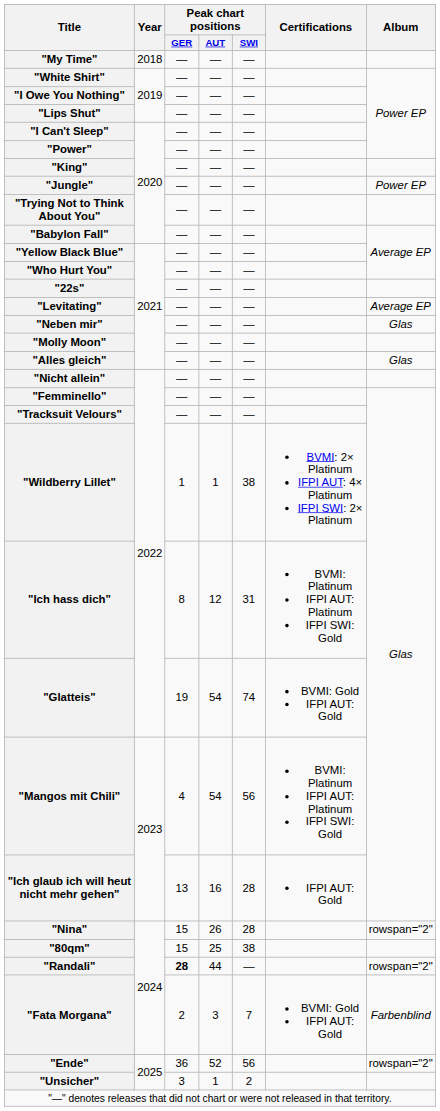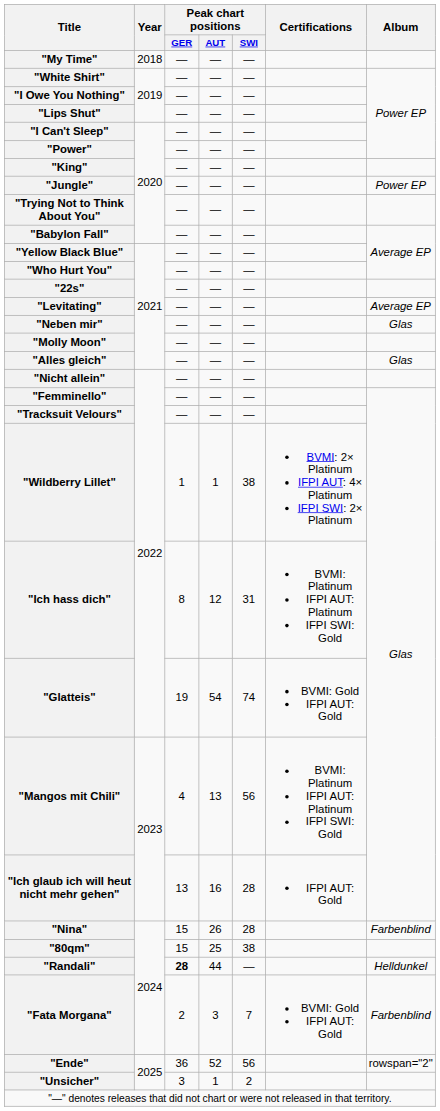"Mangos mit Chili" | Peak chart positions / AUT: 54 -> 13
"Nina" | Album: rowspan="2" -> Farbenblind
"Randali" | Album: rowspan="2" -> Helldunkel
